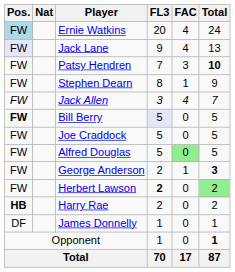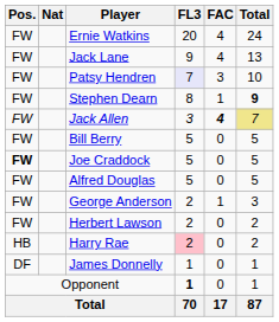Ernie Watkins | Pos.: lightblue background -> no background
Jack Lane | Pos.: lavender background -> no background
Patsy Hendren | FL3: no background -> lavender background
Patsy Hendren | Total: bold -> normal
Stephen Dearn | Total: normal -> bold
Jack Allen | FAC: normal -> bold
Jack Allen | Total: no background -> khaki background
Bill Berry | Pos.: bold -> normal
Bill Berry | FL3: lavender background -> no background
Joe Craddock | Pos.: normal -> bold
Alfred Douglas | FAC: lightgreen background -> no background
George Anderson | Total: bold -> normal
Herbert Lawson | FL3: bold -> normal
Herbert Lawson | Total: lightgreen background -> no background
Harry Rae | Pos.: bold -> normal
Harry Rae | FL3: no background -> pink background
Opponent | FL3: normal -> bold
Opponent | Total: bold -> normal
